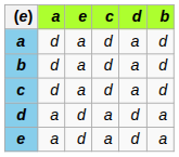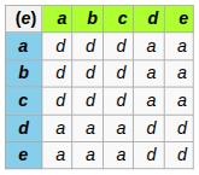columns swapped: b <-> e
